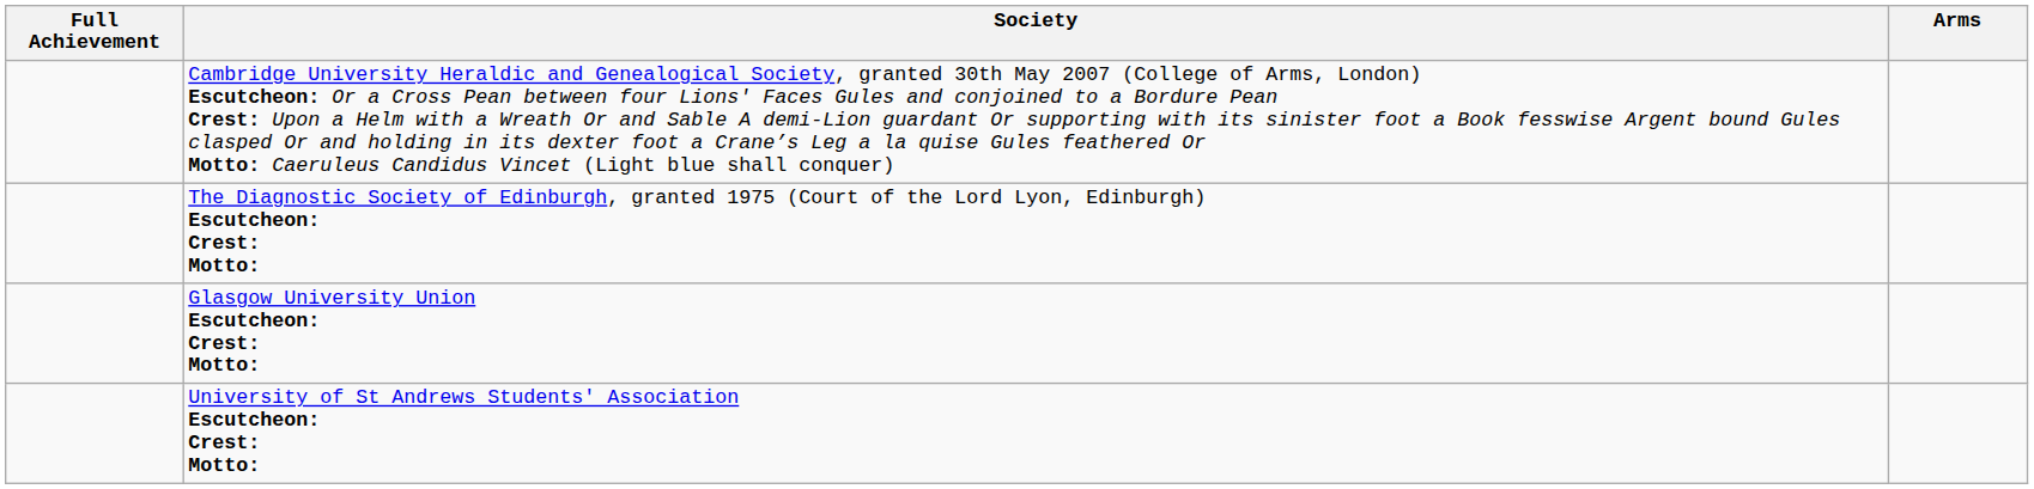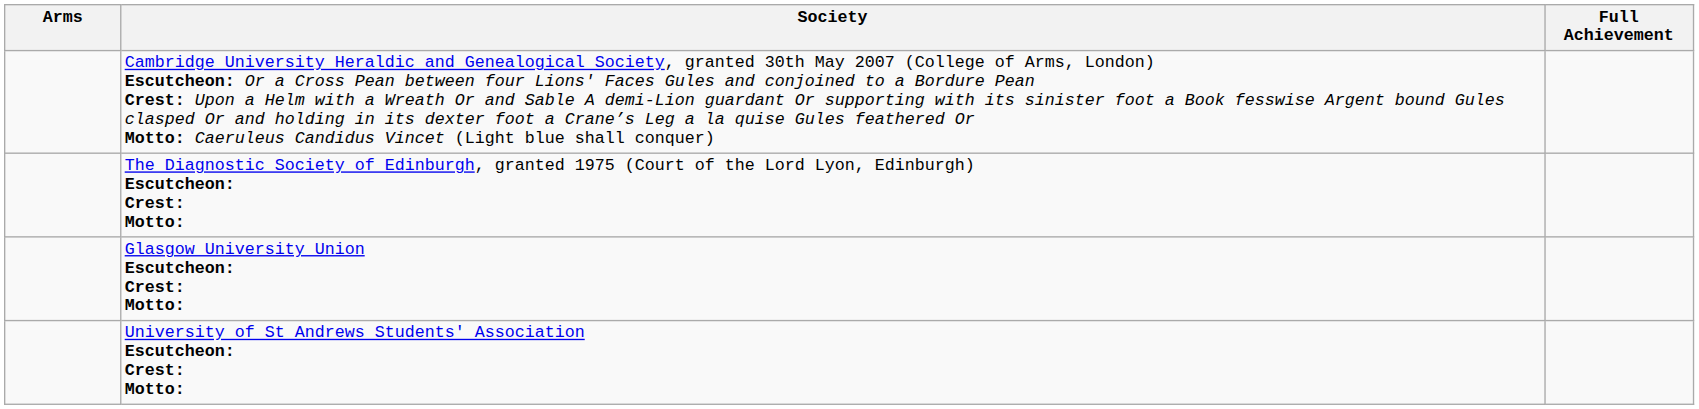columns swapped: Arms <-> Full Achievement
